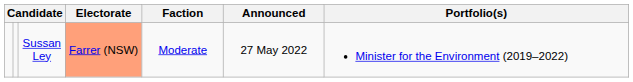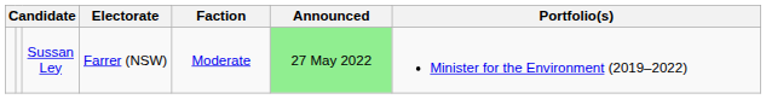Sussan Ley | Electorate: lightsalmon background -> no background
Sussan Ley | Announced: no background -> lightgreen background
